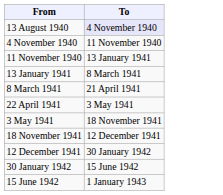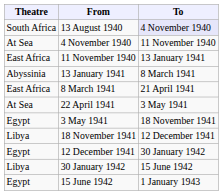+ column: Theatre | South Africa | At Sea | East Africa | Abyssinia | East Africa | At Sea | Egypt | Libya | Egypt | Libya | Egypt
